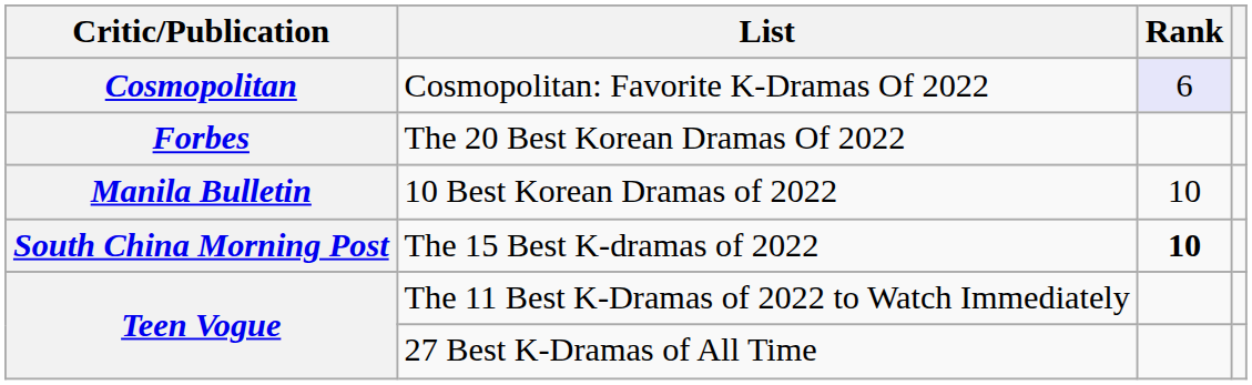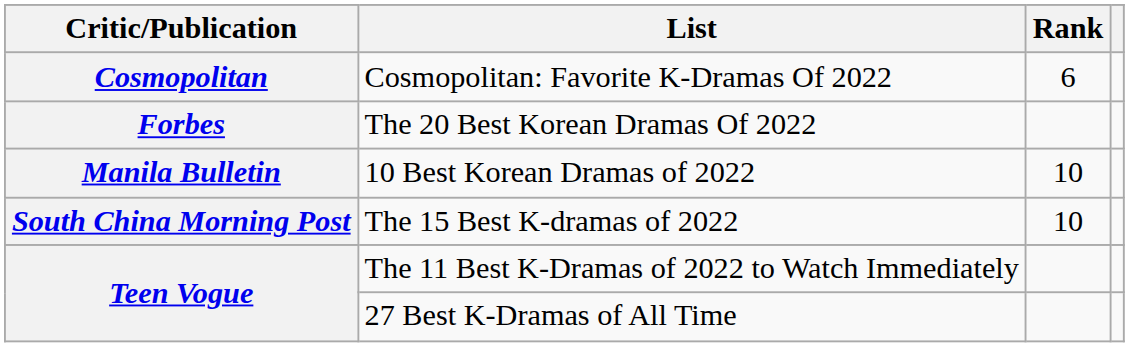Cosmopolitan: Favorite K-Dramas Of 2022 | Rank: lavender background -> no background
The 15 Best K-dramas of 2022 | Rank: bold -> normal
